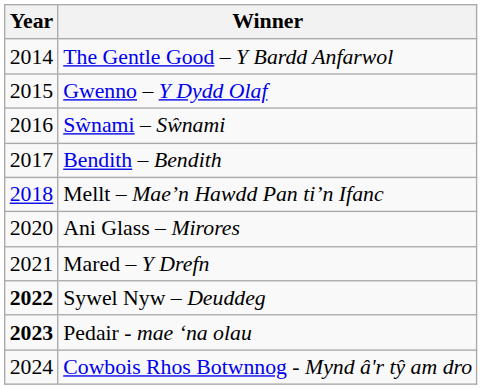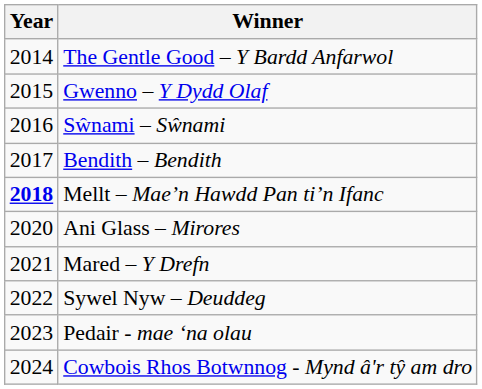Mellt – Mae’n Hawdd Pan ti’n Ifanc | Year: normal -> bold
Sywel Nyw – Deuddeg | Year: bold -> normal
Pedair - mae ‘na olau | Year: bold -> normal
